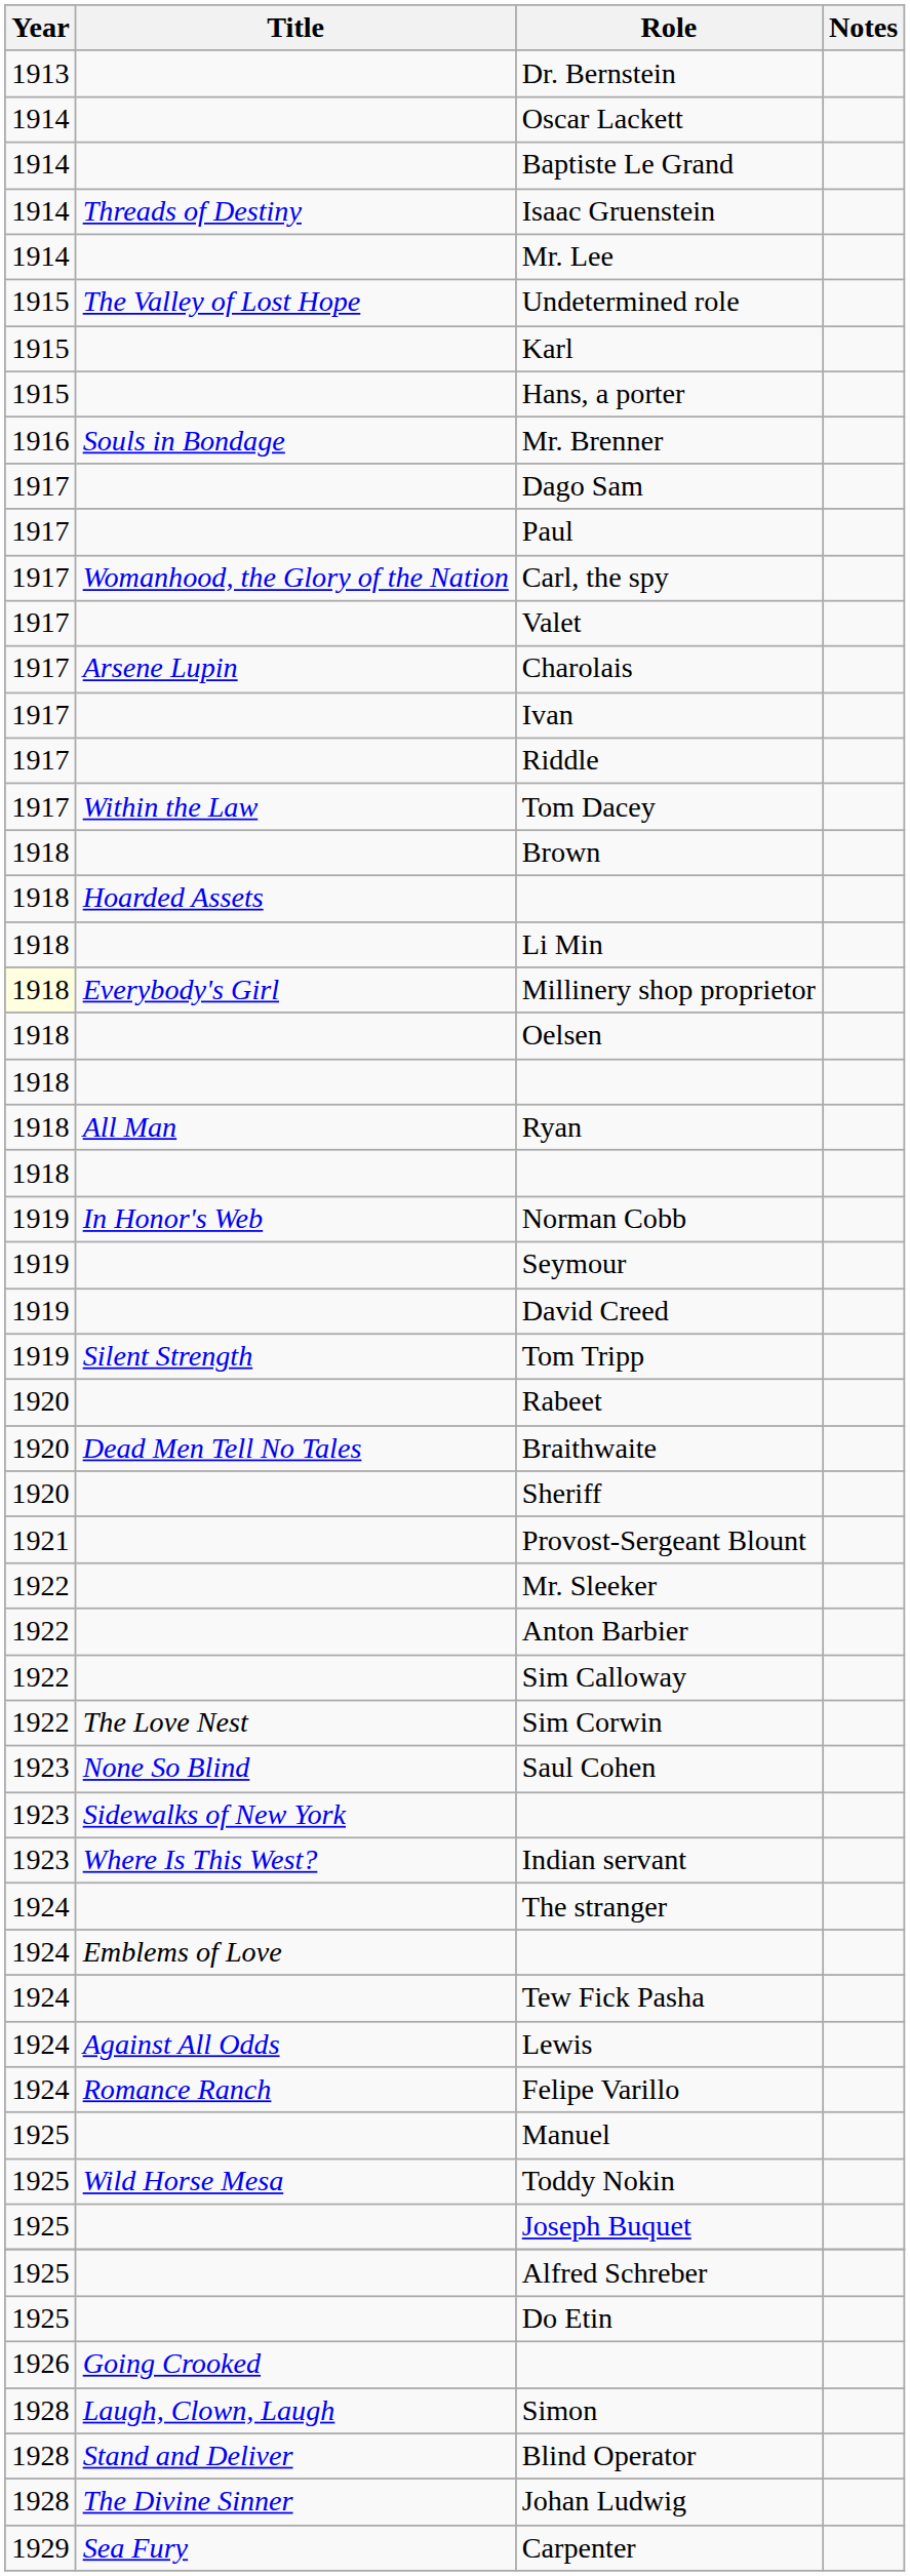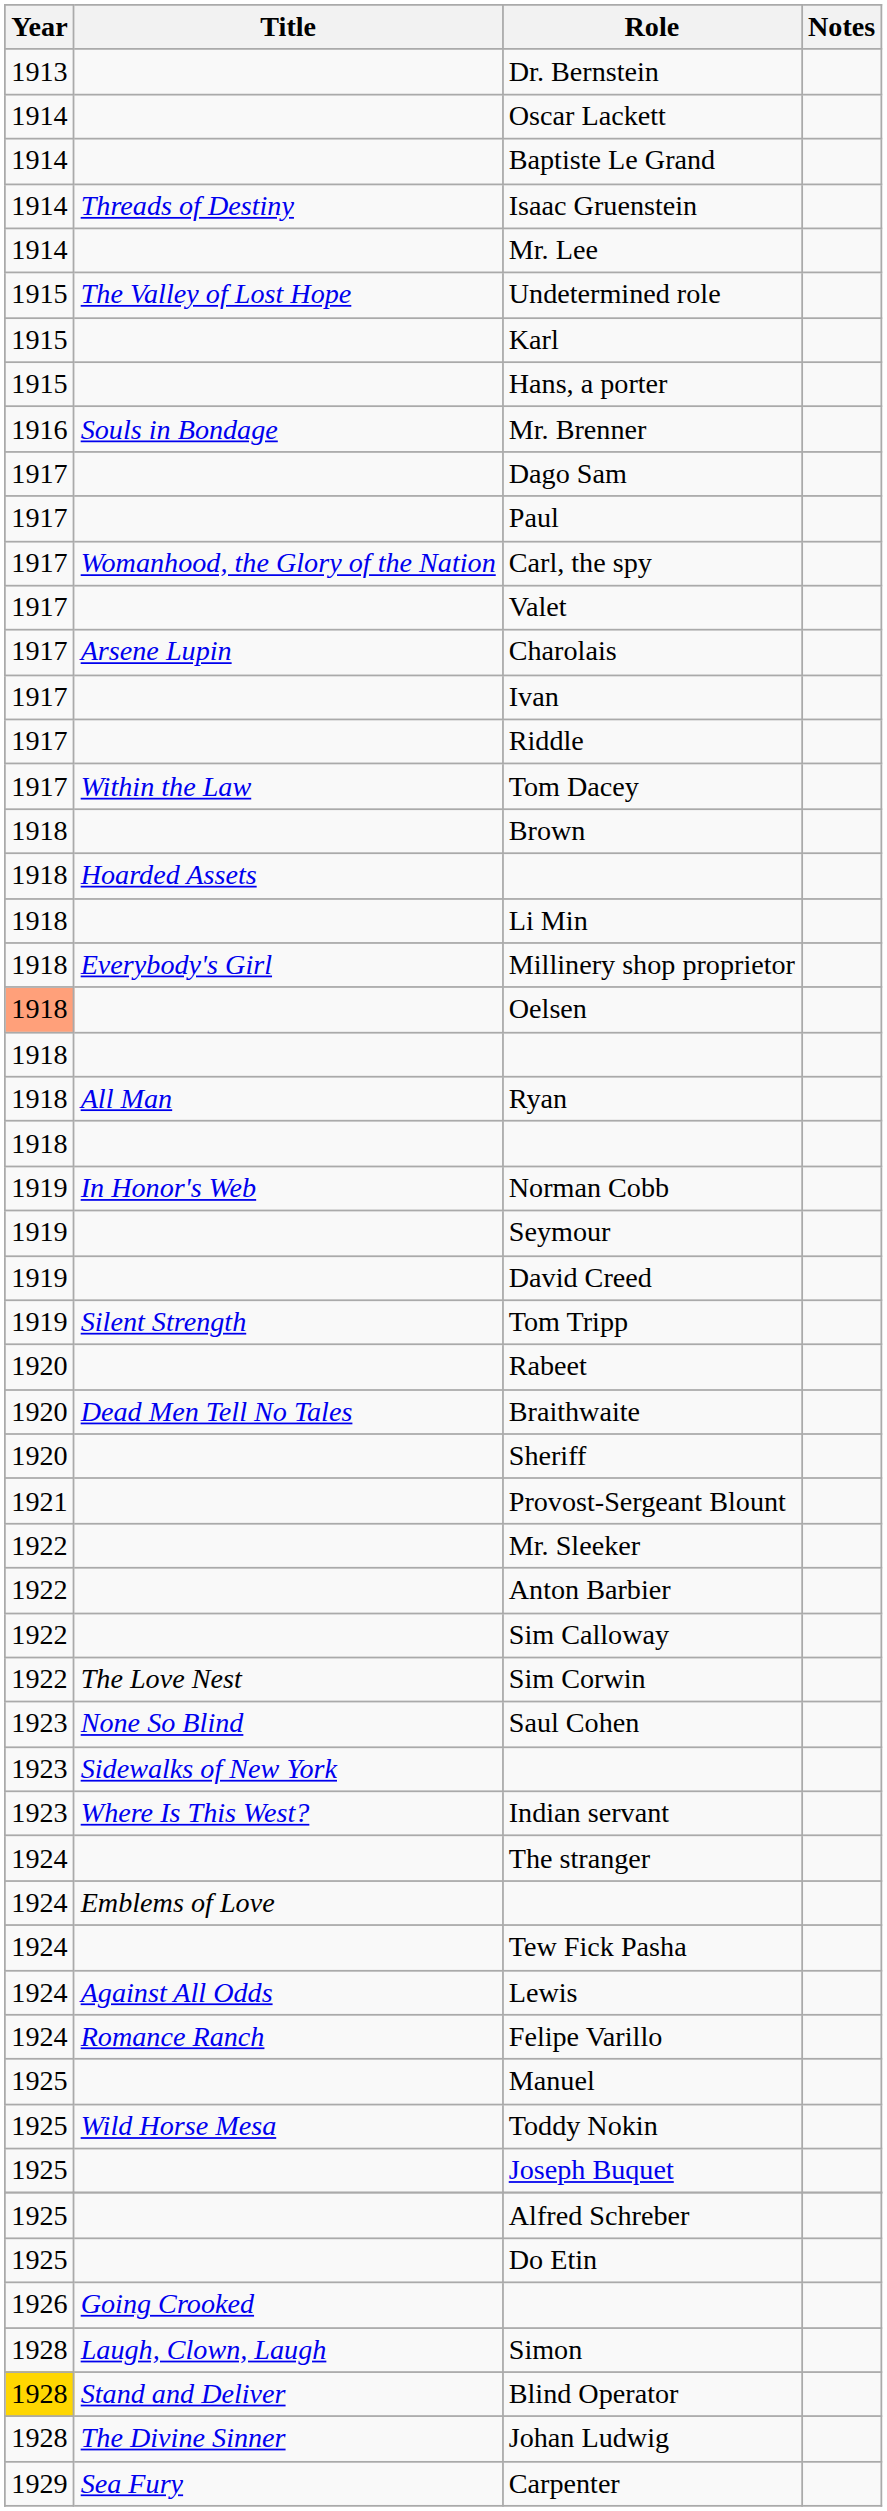Millinery shop proprietor | Year: lightyellow background -> no background
Oelsen | Year: no background -> lightsalmon background
Blind Operator | Year: no background -> gold background
